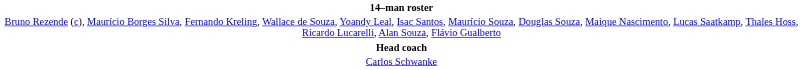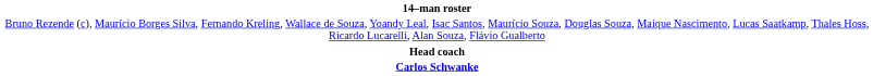row 4 | column 1: normal -> bold
